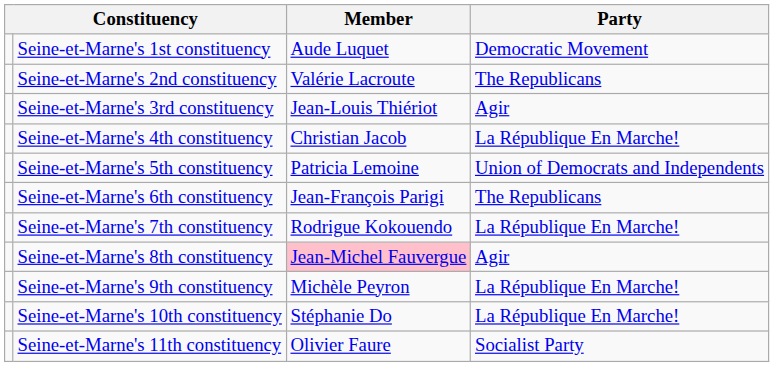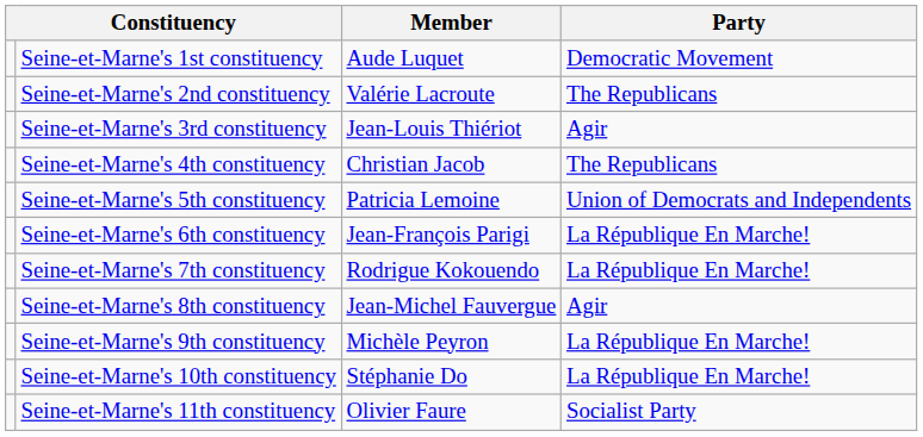Seine-et-Marne's 4th constituency | Party: La République En Marche! -> The Republicans
Seine-et-Marne's 6th constituency | Party: The Republicans -> La République En Marche!
Seine-et-Marne's 8th constituency | Member: pink background -> no background
